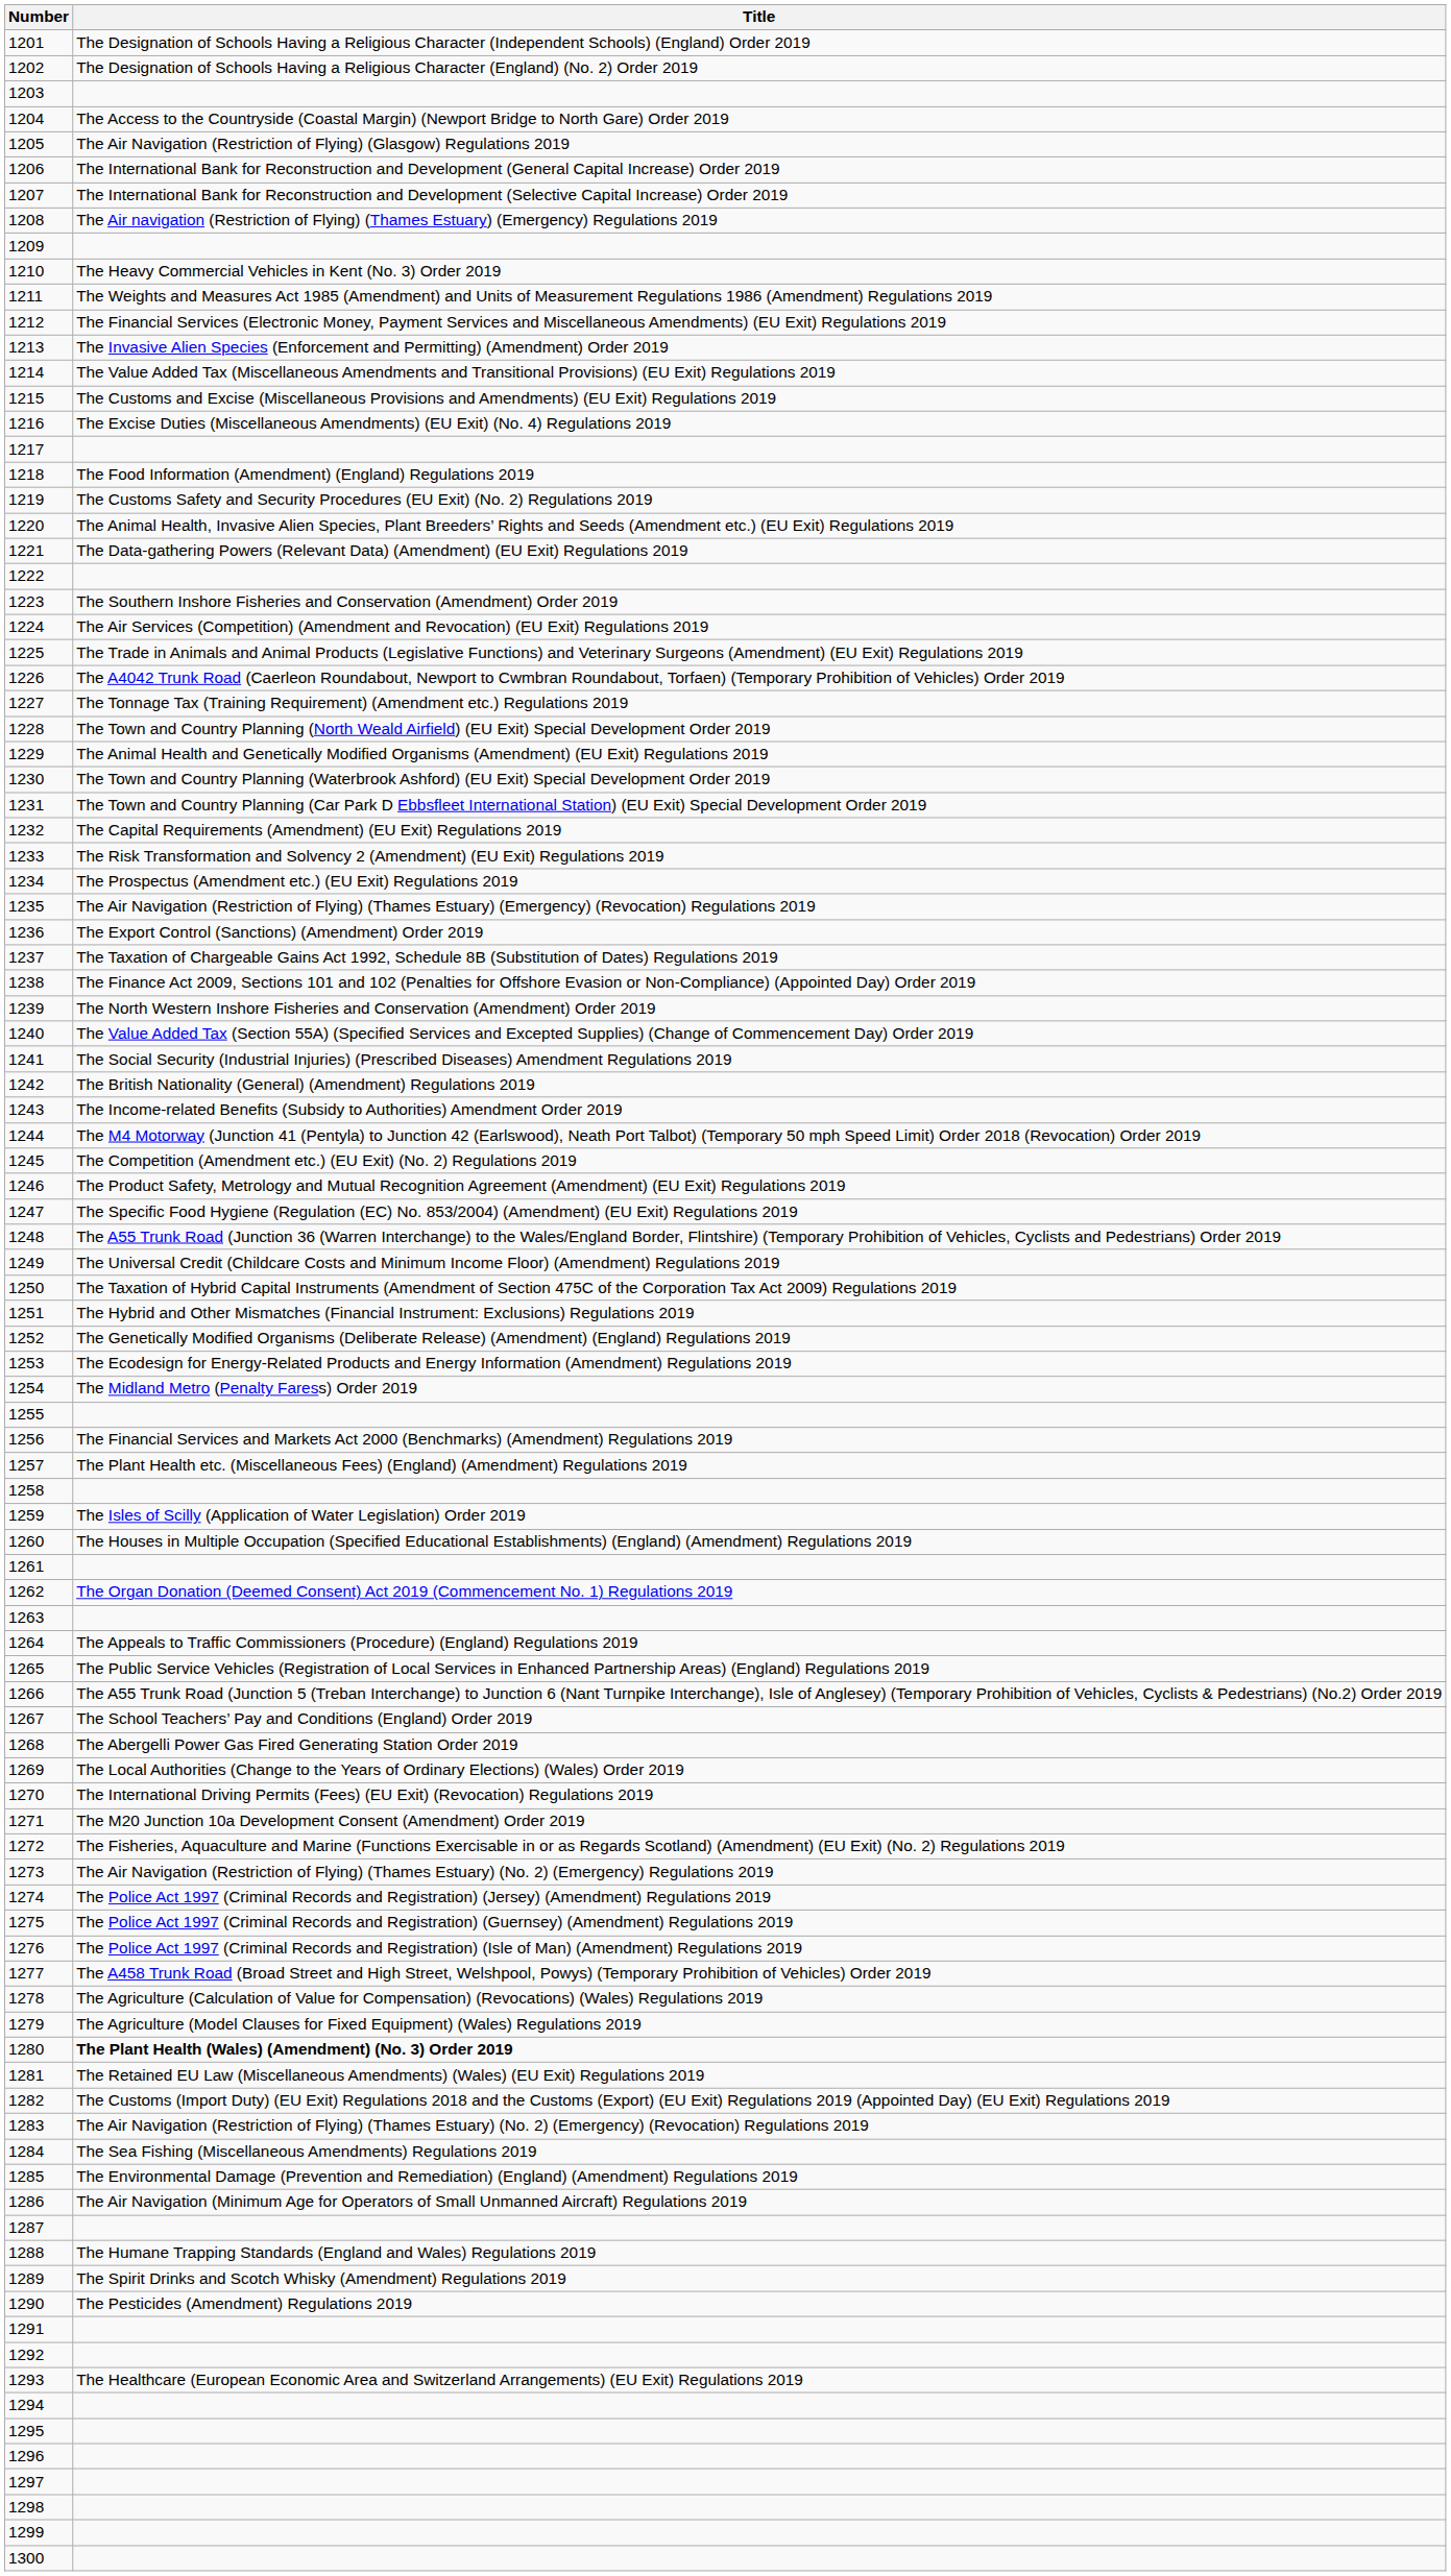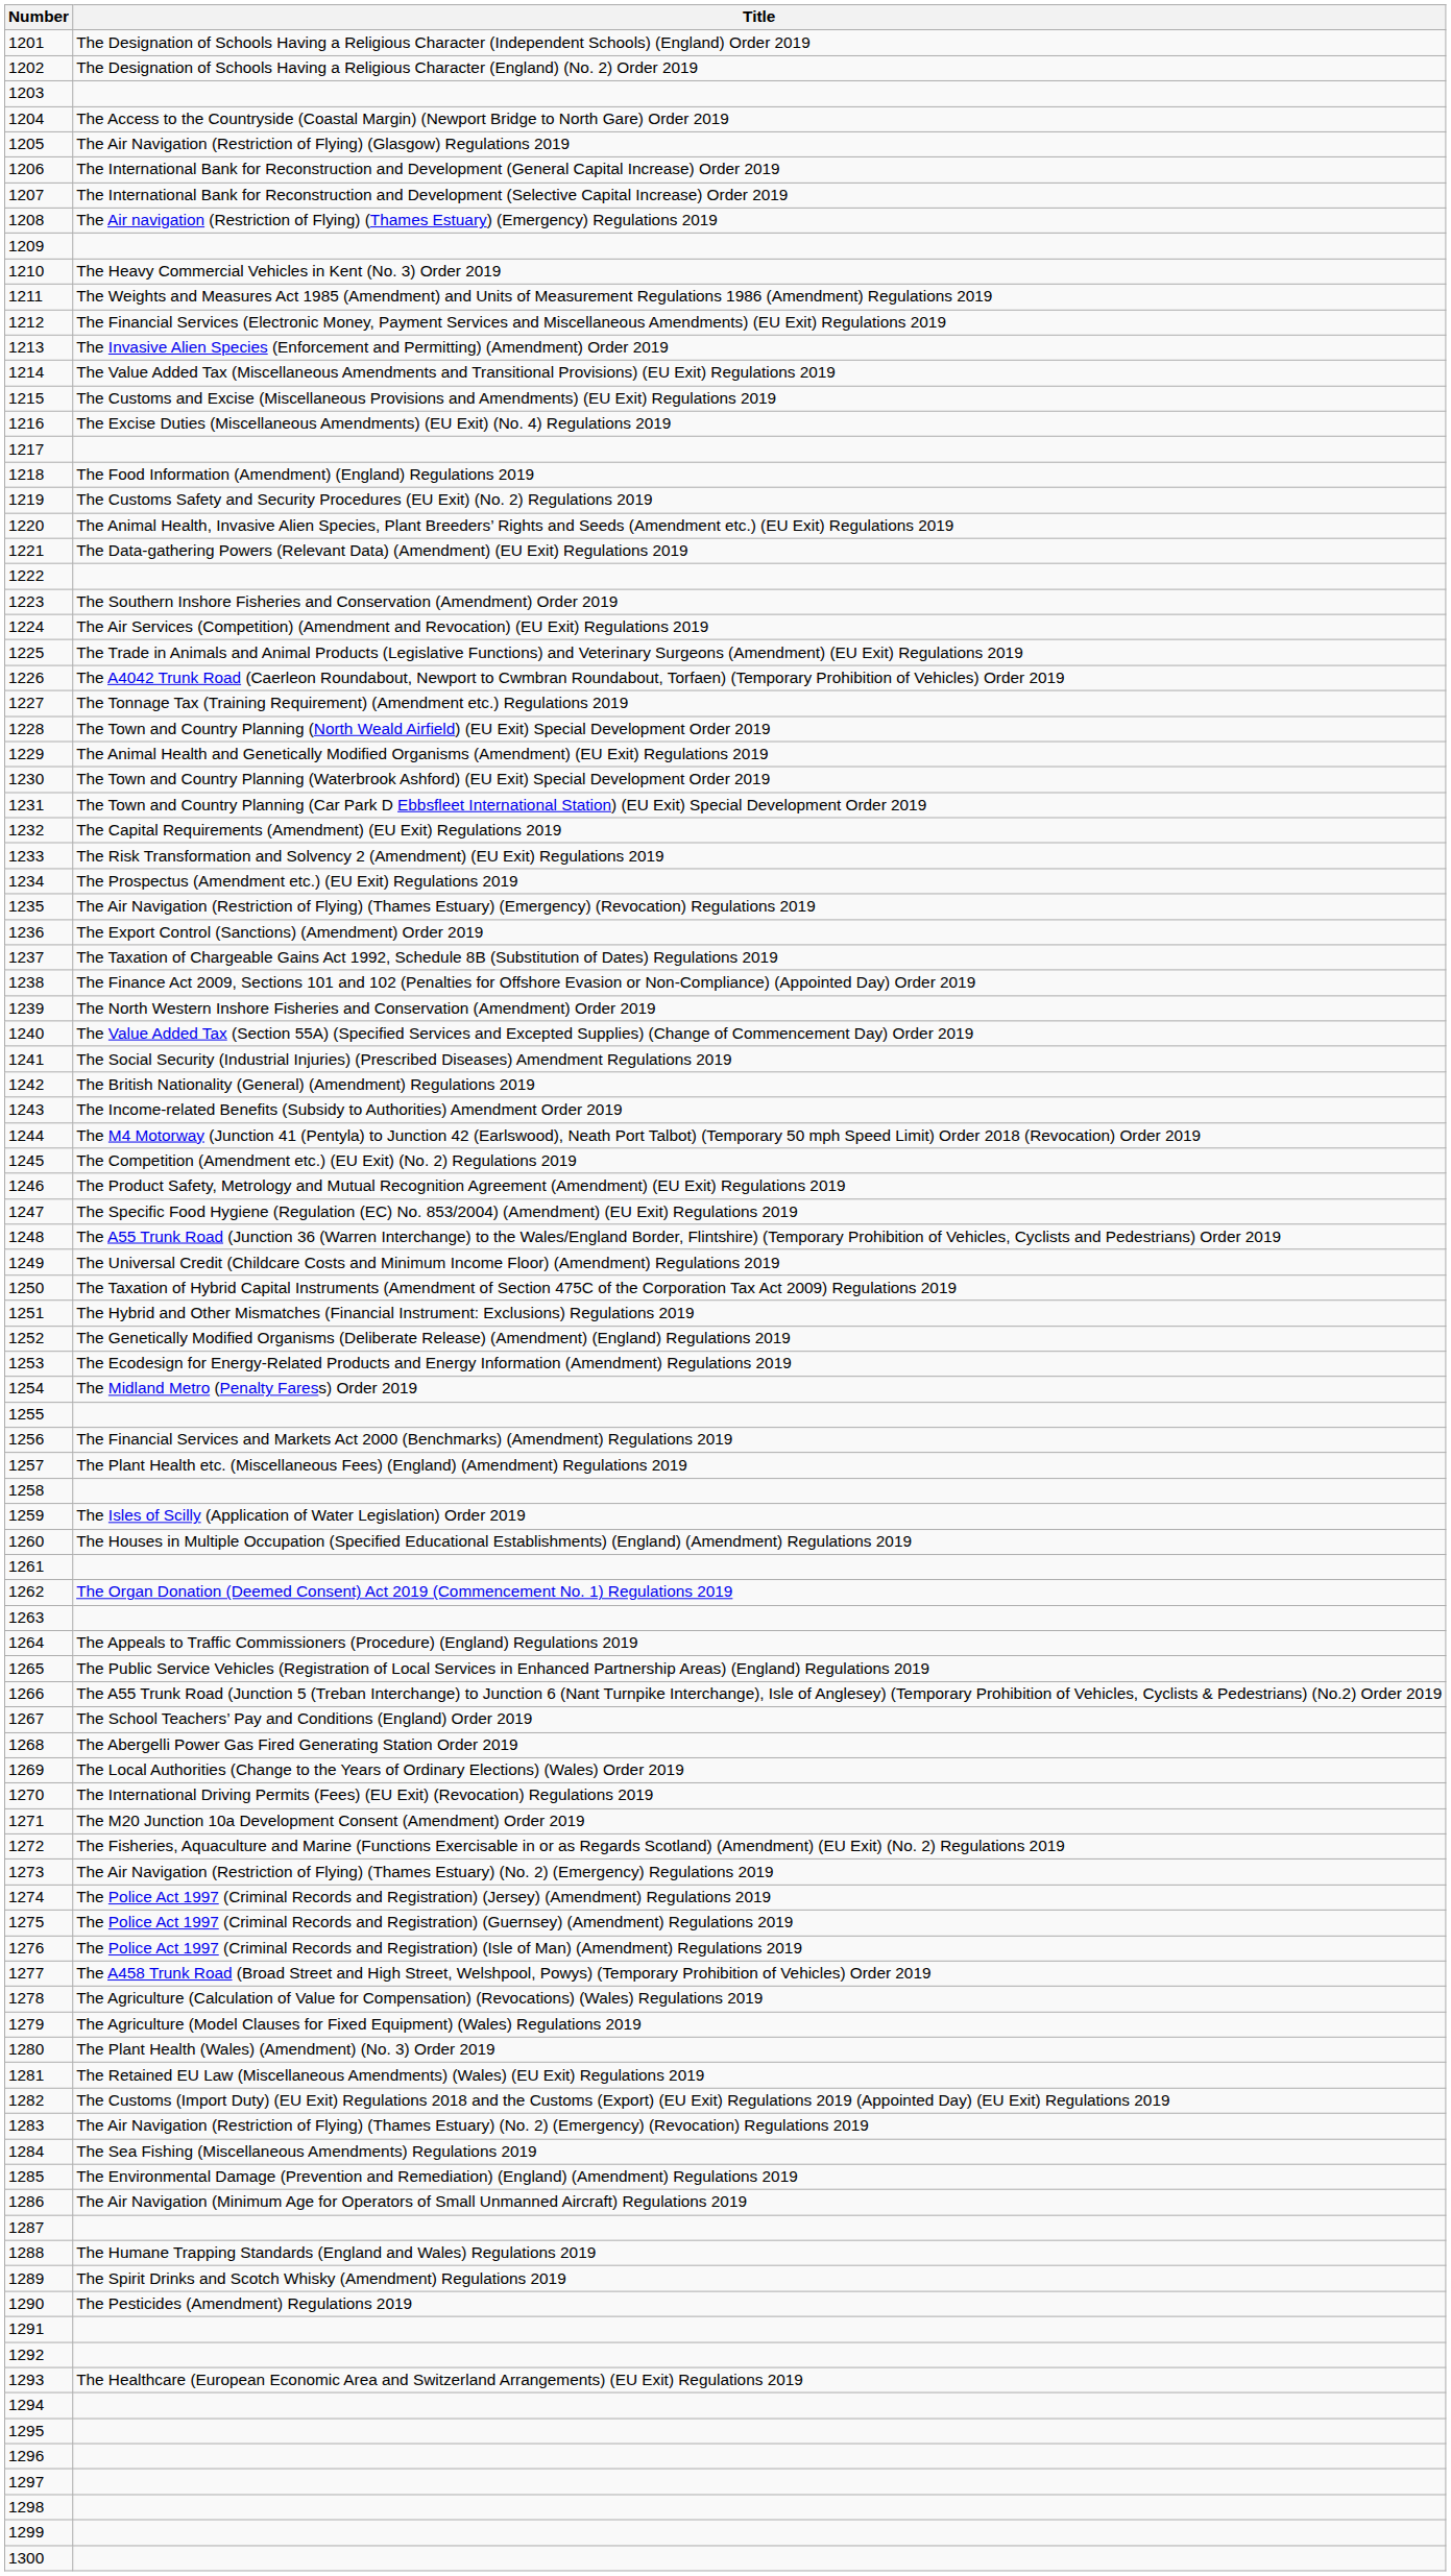1280 | Title: bold -> normal
